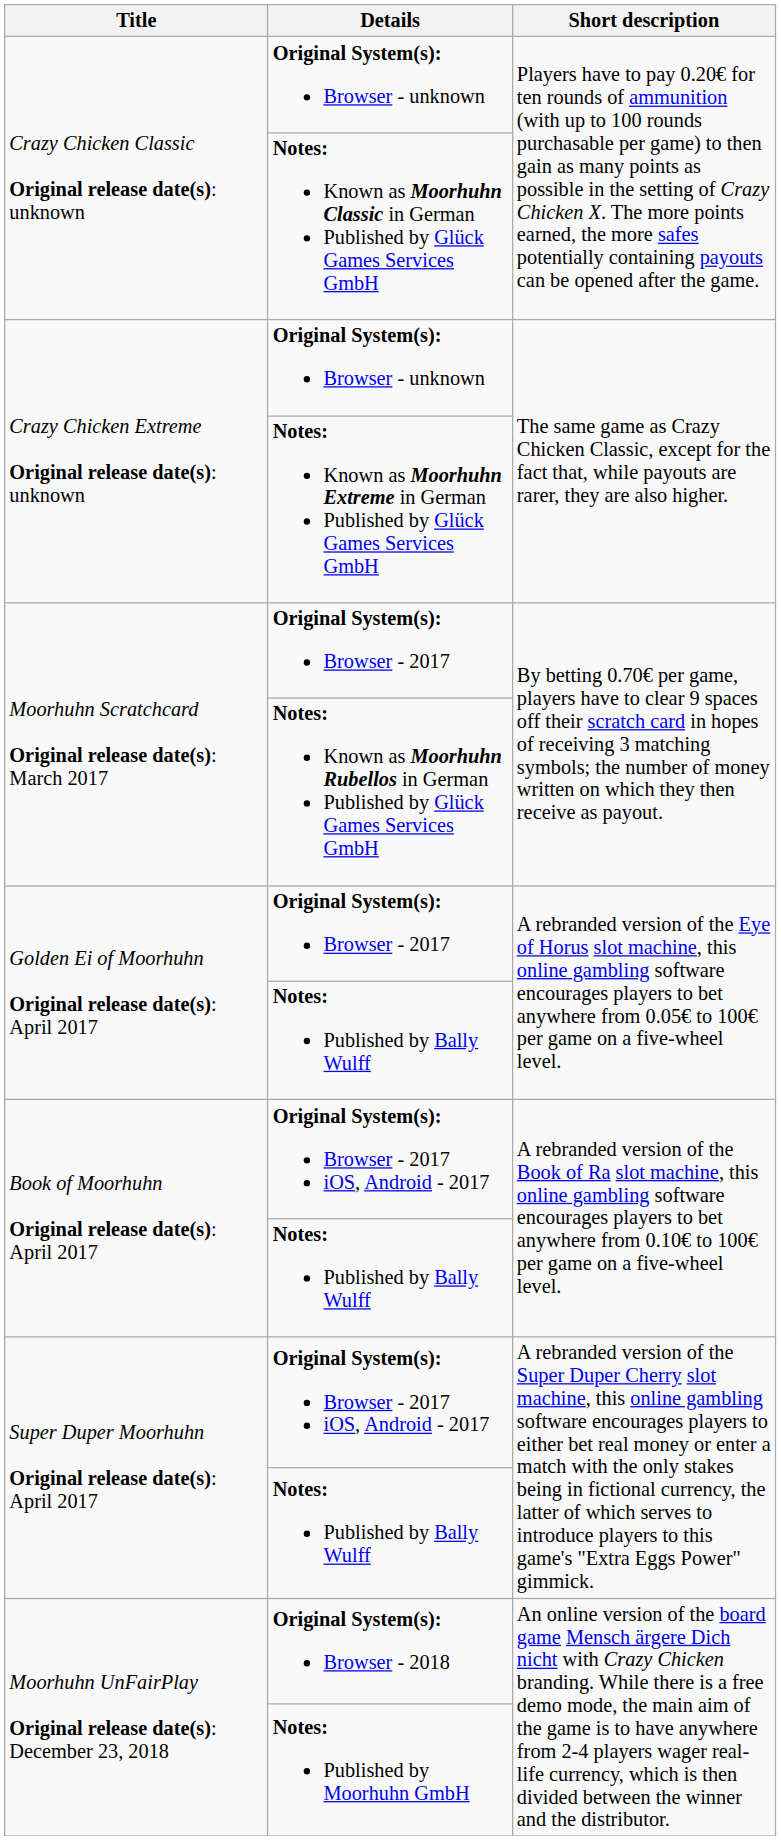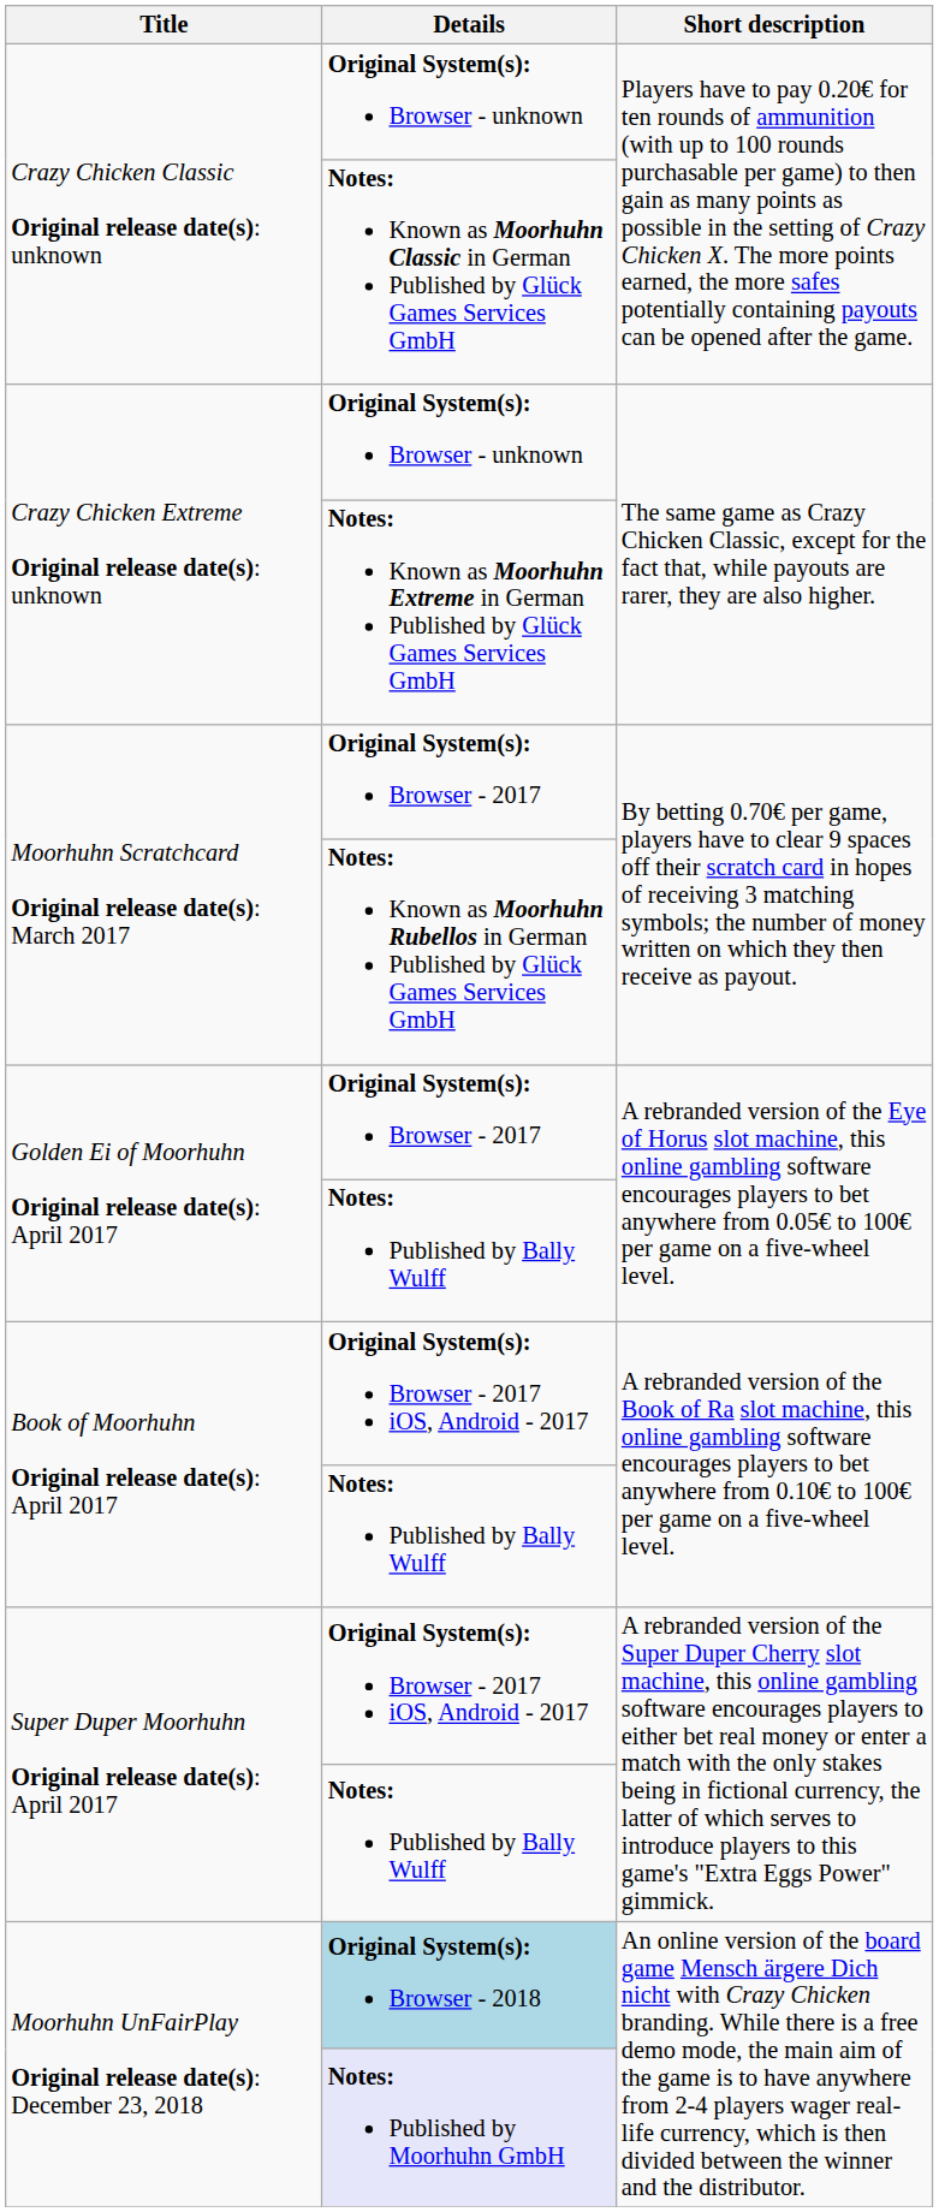Original System(s): Browser - 2018 | Details: no background -> lightblue background
Notes: Published by Moorhuhn GmbH | Details: no background -> lavender background
